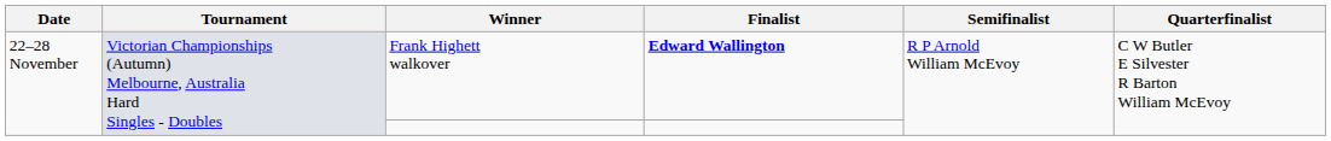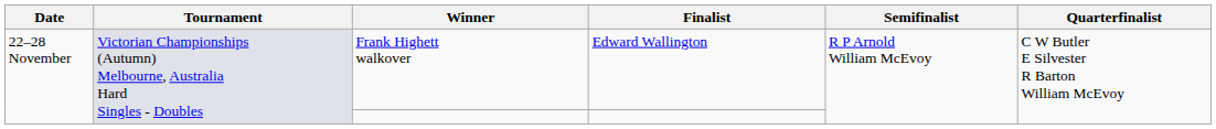Frank Highett walkover | Finalist: bold -> normal
